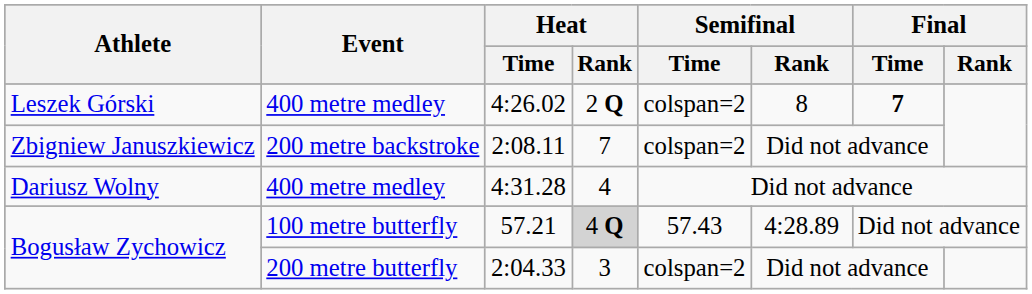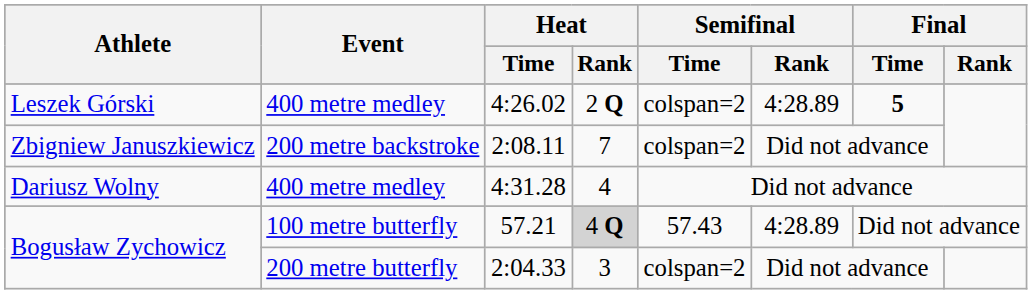4:26.02 | Semifinal / Rank: 8 -> 4:28.89
4:26.02 | Final / Time: 7 -> 5
